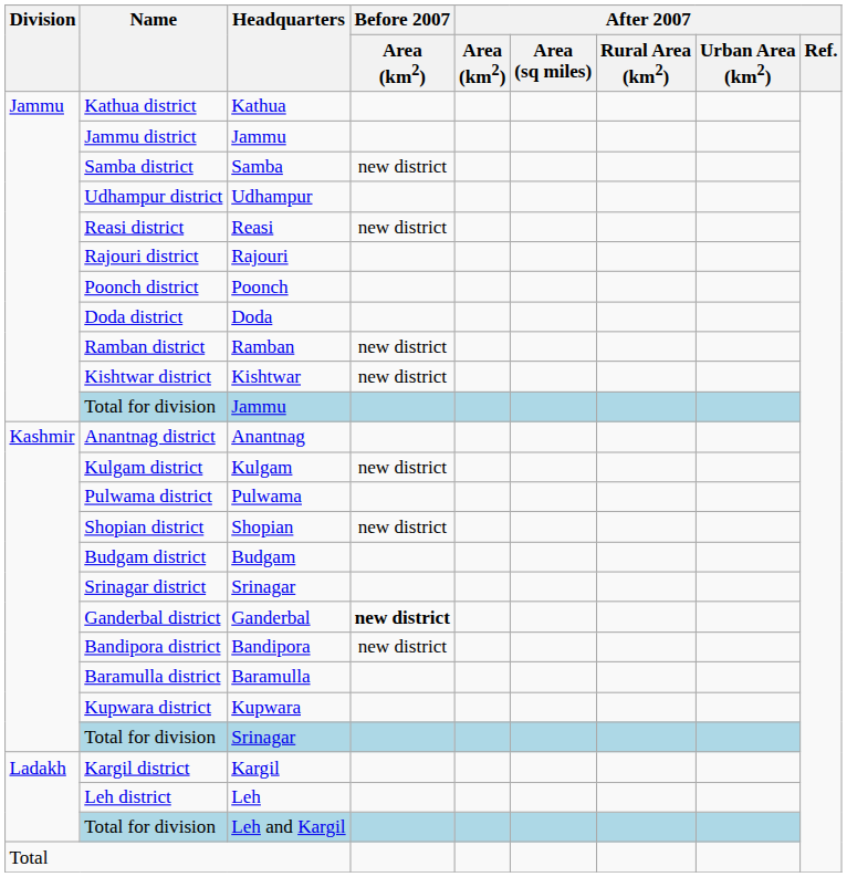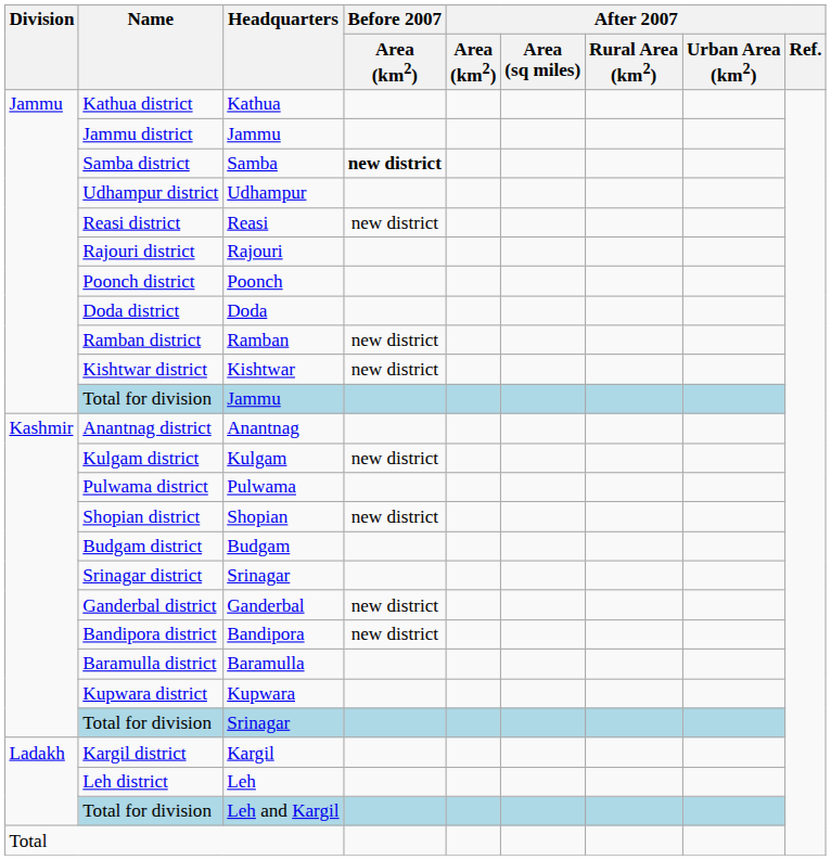Samba district | Before 2007 / Area (km2): normal -> bold
Ganderbal district | Before 2007 / Area (km2): bold -> normal
